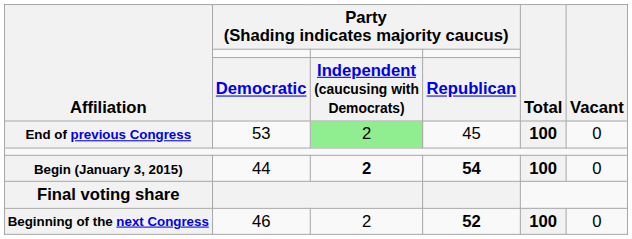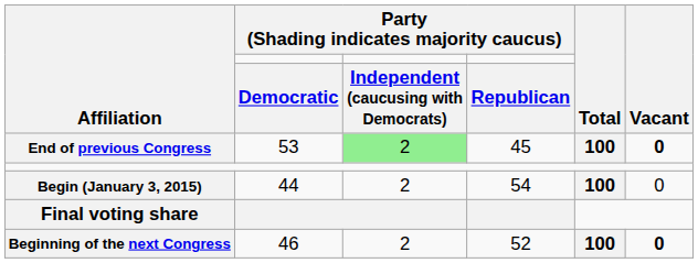End of previous Congress | Vacant: normal -> bold
Begin (January 3, 2015) | column 3: bold -> normal
Begin (January 3, 2015) | column 4: bold -> normal
Beginning of the next Congress | column 4: bold -> normal
Beginning of the next Congress | Vacant: normal -> bold
